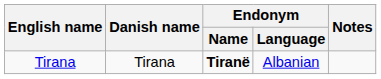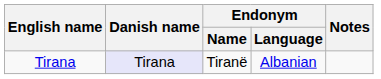row 3 | Danish name: no background -> lavender background
row 3 | Endonym / Name: bold -> normal
